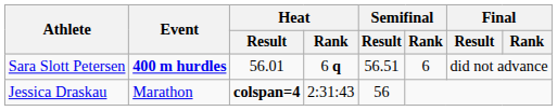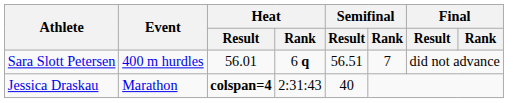Sara Slott Petersen | Event: bold -> normal
Sara Slott Petersen | Semifinal / Rank: 6 -> 7
Jessica Draskau | Semifinal / Result: 56 -> 40
